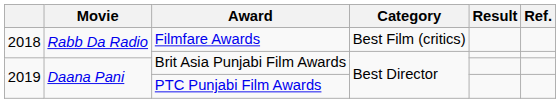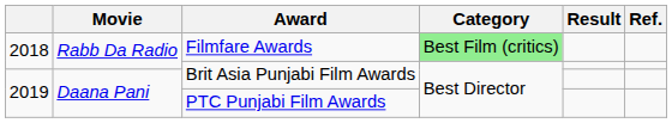Filmfare Awards | Category: no background -> lightgreen background
